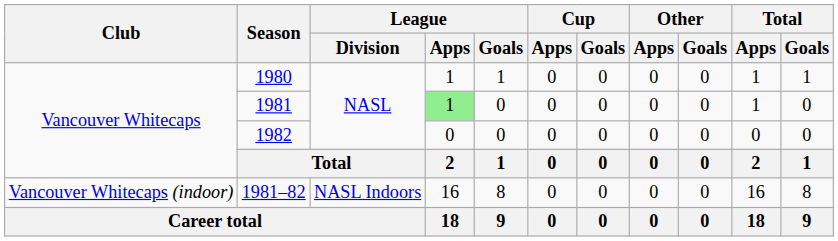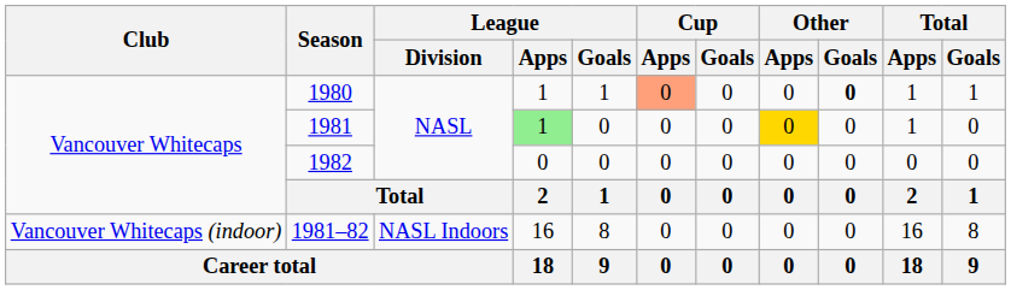1980 | Cup / Apps: no background -> lightsalmon background
1980 | Other / Goals: normal -> bold
1981 | Other / Apps: no background -> gold background
